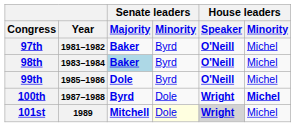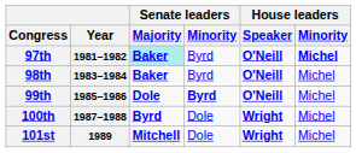97th | Senate leaders / Majority: no background -> paleturquoise background
97th | House leaders / Minority: normal -> bold
98th | Senate leaders / Majority: lightblue background -> no background
99th | Senate leaders / Minority: normal -> bold
100th | House leaders / Minority: bold -> normal
101st | Senate leaders / Minority: lightyellow background -> no background
101st | House leaders / Speaker: lightgrey background -> no background
